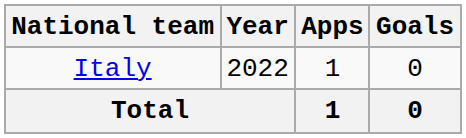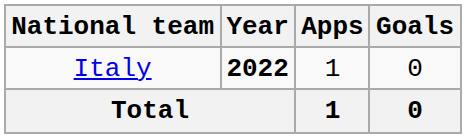Italy | Year: normal -> bold
